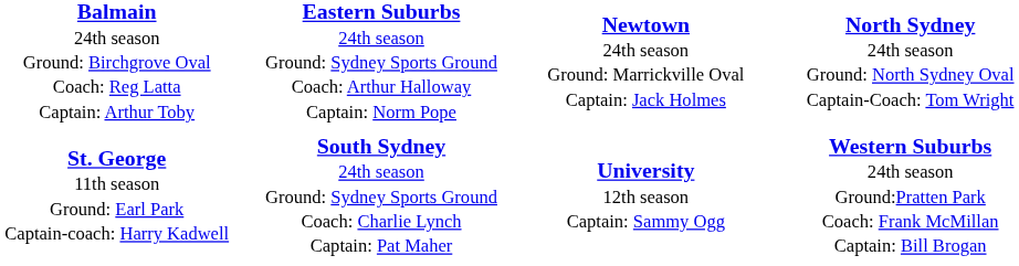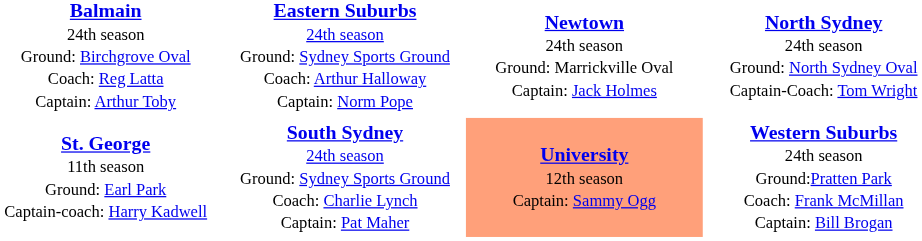row 2 | column 3: no background -> lightsalmon background
